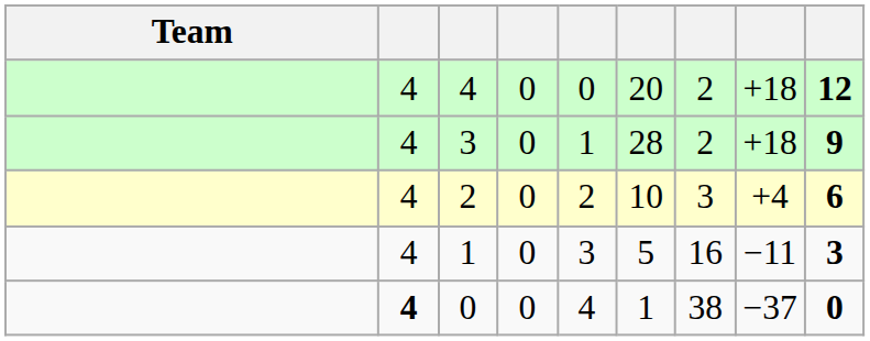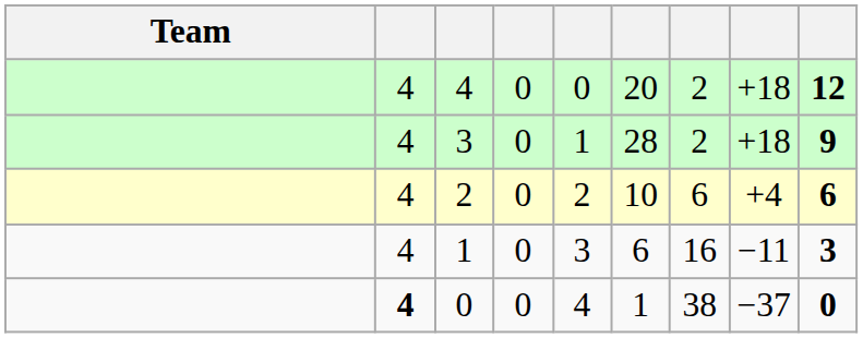row 4 | column 7: 3 -> 6
row 5 | column 6: 5 -> 6
